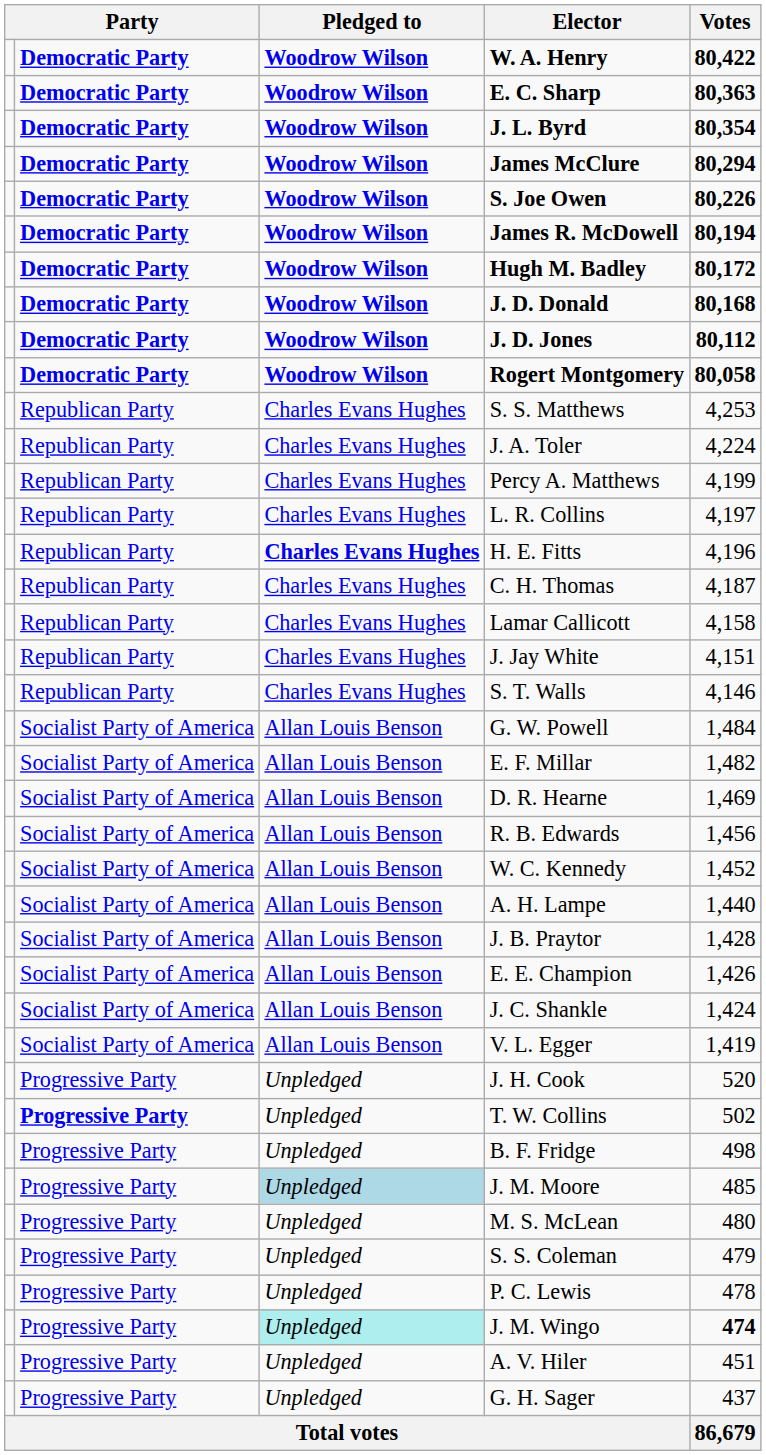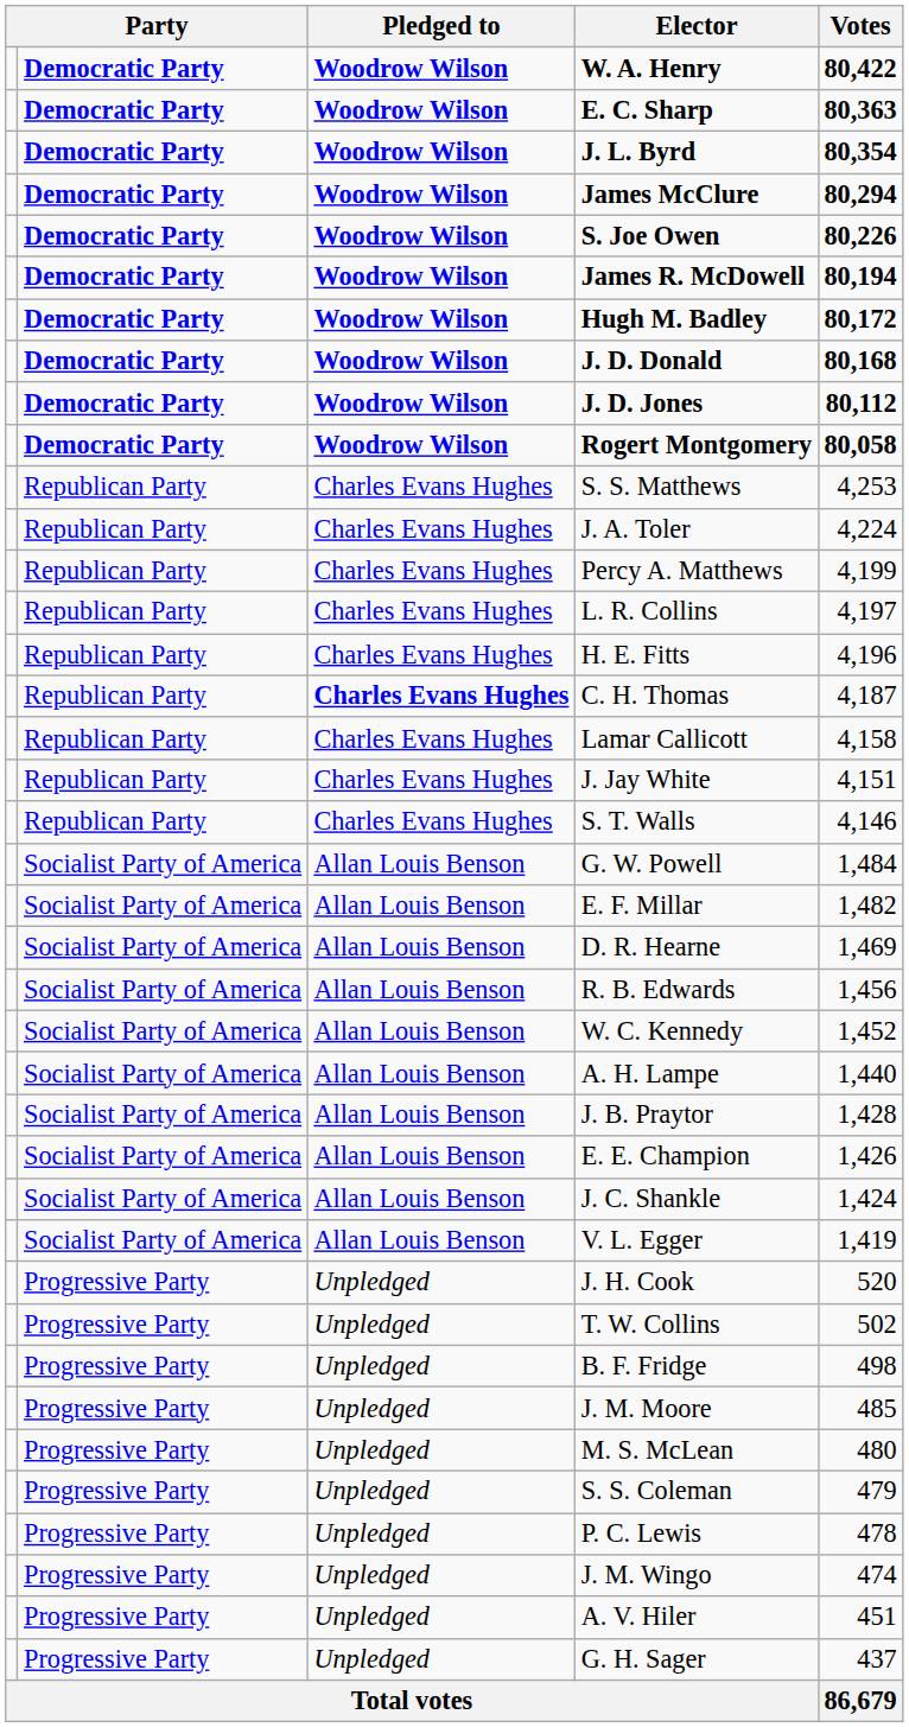H. E. Fitts | Pledged to: bold -> normal
C. H. Thomas | Pledged to: normal -> bold
T. W. Collins | column 2: bold -> normal
J. M. Moore | Pledged to: lightblue background -> no background
J. M. Wingo | Pledged to: paleturquoise background -> no background
J. M. Wingo | Votes: bold -> normal
